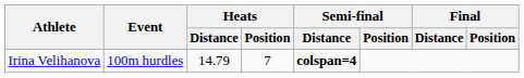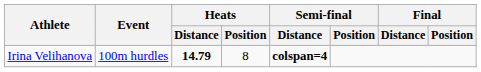Irina Velihanova | Heats / Distance: normal -> bold
Irina Velihanova | Heats / Position: 7 -> 8
